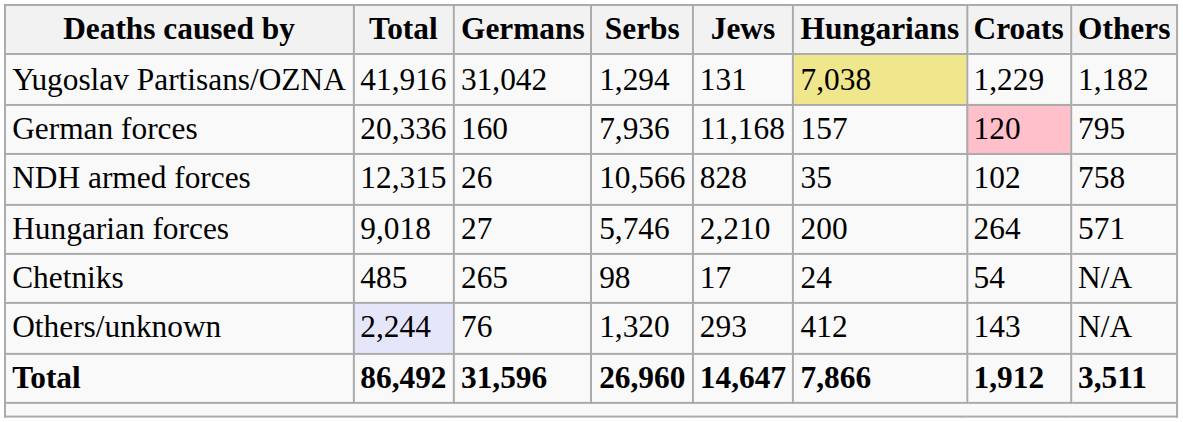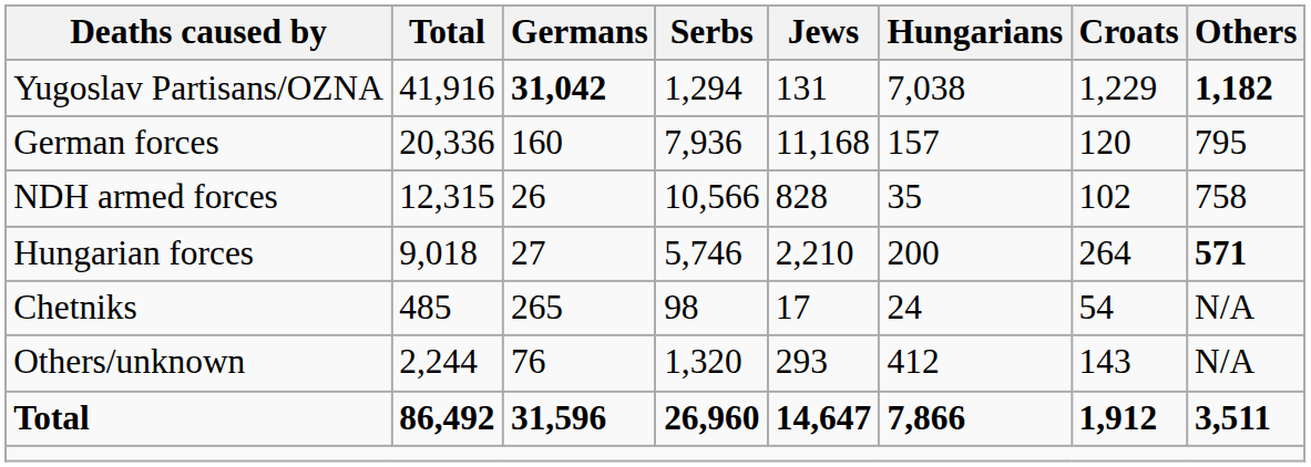Yugoslav Partisans/OZNA | Germans: normal -> bold
Yugoslav Partisans/OZNA | Hungarians: khaki background -> no background
Yugoslav Partisans/OZNA | Others: normal -> bold
German forces | Croats: pink background -> no background
Hungarian forces | Others: normal -> bold
Others/unknown | Total: lavender background -> no background
